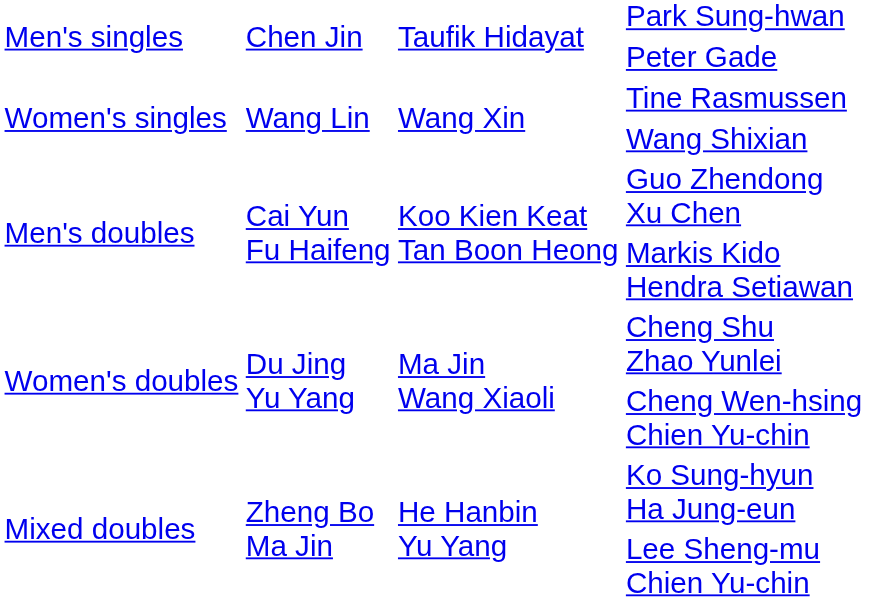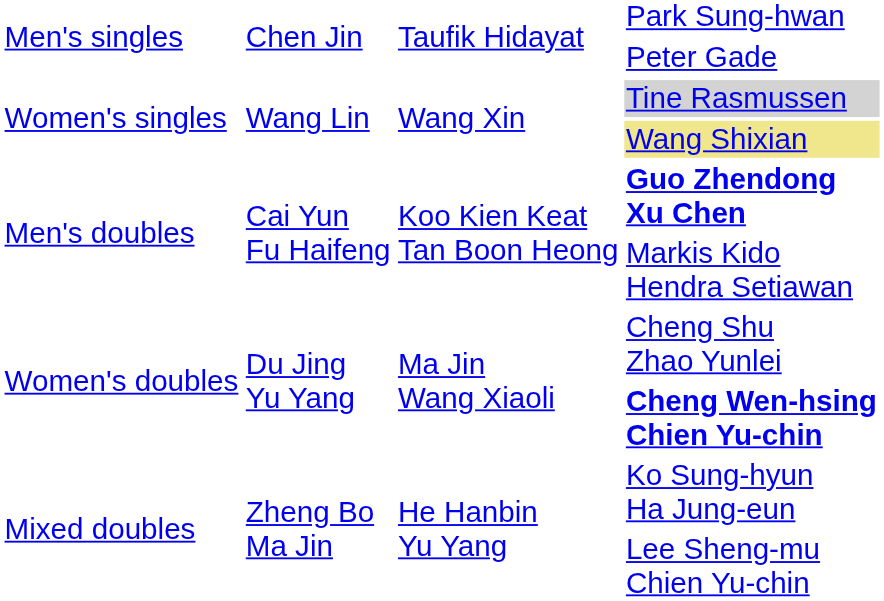Tine Rasmussen | column 4: no background -> lightgrey background
Wang Shixian | column 4: no background -> khaki background
Guo Zhendong Xu Chen | column 4: normal -> bold
Cheng Wen-hsing Chien Yu-chin | column 4: normal -> bold
